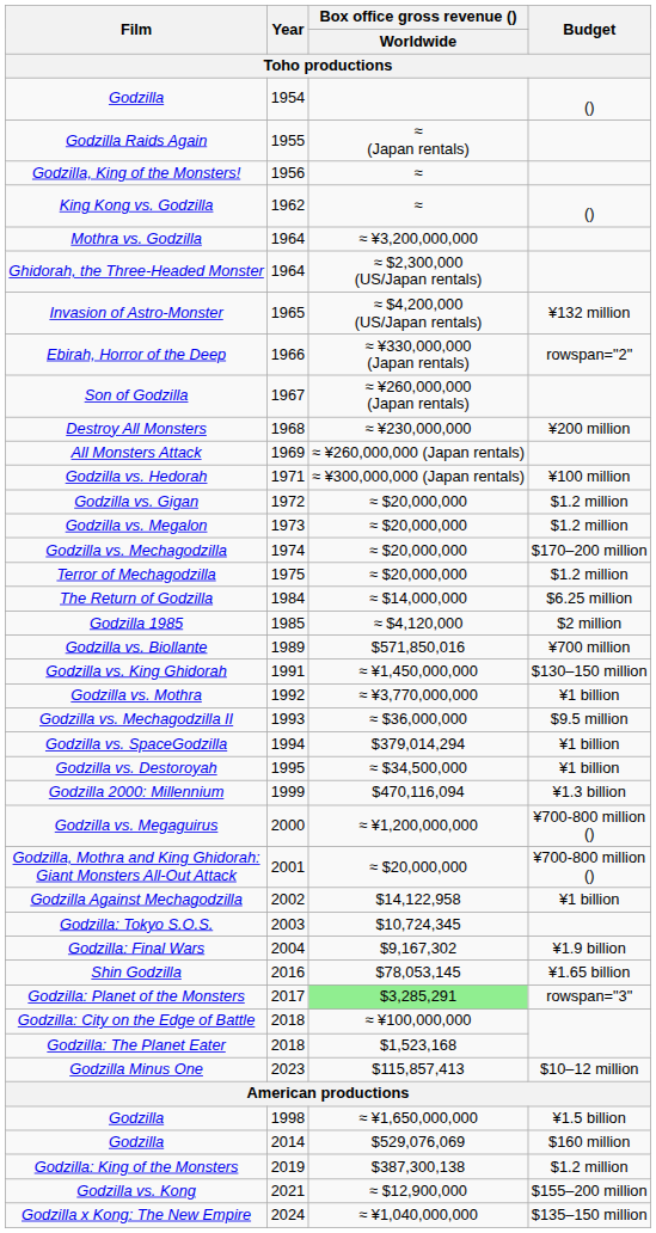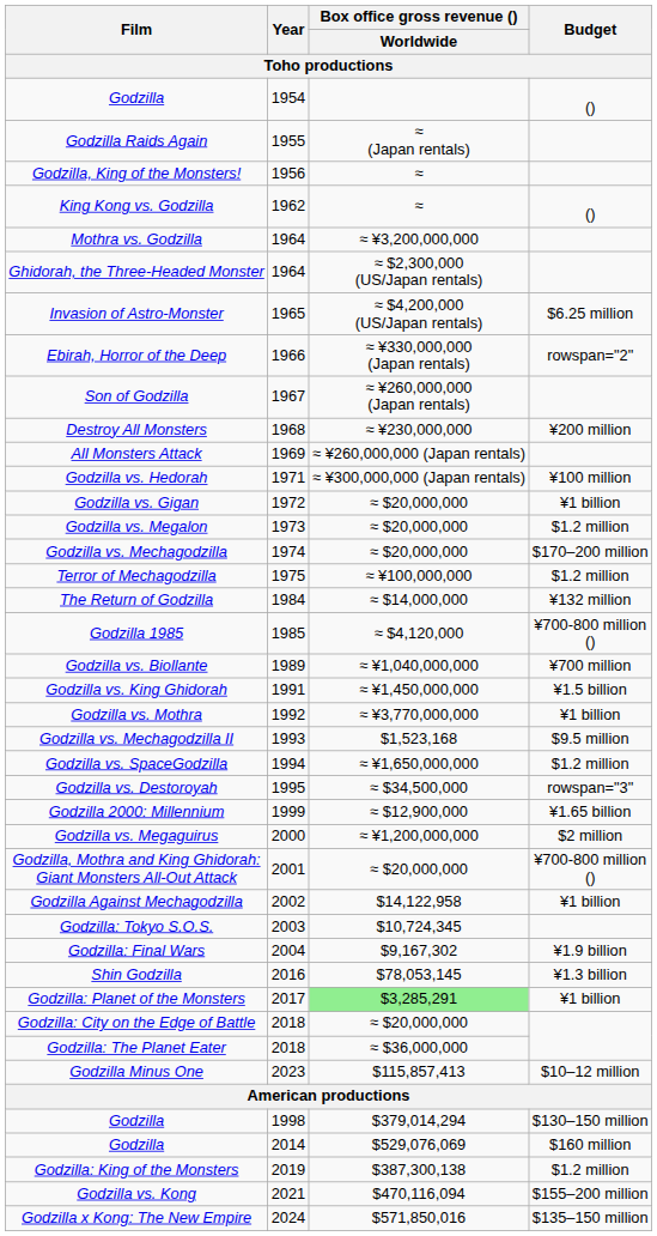Invasion of Astro-Monster | Budget: ¥132 million -> $6.25 million
Godzilla vs. Gigan | Budget: $1.2 million -> ¥1 billion
Terror of Mechagodzilla | Box office gross revenue () / Worldwide: ≈ $20,000,000 -> ≈ ¥100,000,000
The Return of Godzilla | Budget: $6.25 million -> ¥132 million
Godzilla 1985 | Budget: $2 million -> ¥700-800 million ()
Godzilla vs. Biollante | Box office gross revenue () / Worldwide: $571,850,016 -> ≈ ¥1,040,000,000
Godzilla vs. King Ghidorah | Budget: $130–150 million -> ¥1.5 billion
Godzilla vs. Mechagodzilla II | Box office gross revenue () / Worldwide: ≈ $36,000,000 -> $1,523,168
Godzilla vs. SpaceGodzilla | Box office gross revenue () / Worldwide: $379,014,294 -> ≈ ¥1,650,000,000
Godzilla vs. SpaceGodzilla | Budget: ¥1 billion -> $1.2 million
Godzilla vs. Destoroyah | Budget: ¥1 billion -> rowspan="3"
Godzilla 2000: Millennium | Box office gross revenue () / Worldwide: $470,116,094 -> ≈ $12,900,000
Godzilla 2000: Millennium | Budget: ¥1.3 billion -> ¥1.65 billion
Godzilla vs. Megaguirus | Budget: ¥700-800 million () -> $2 million
Shin Godzilla | Budget: ¥1.65 billion -> ¥1.3 billion
Godzilla: Planet of the Monsters | Budget: rowspan="3" -> ¥1 billion
Godzilla: City on the Edge of Battle | Box office gross revenue () / Worldwide: ≈ ¥100,000,000 -> ≈ $20,000,000
Godzilla: The Planet Eater | Box office gross revenue () / Worldwide: $1,523,168 -> ≈ $36,000,000
Godzilla / 1998 | Box office gross revenue () / Worldwide: ≈ ¥1,650,000,000 -> $379,014,294
Godzilla / 1998 | Budget: ¥1.5 billion -> $130–150 million
Godzilla vs. Kong | Box office gross revenue () / Worldwide: ≈ $12,900,000 -> $470,116,094
Godzilla x Kong: The New Empire | Box office gross revenue () / Worldwide: ≈ ¥1,040,000,000 -> $571,850,016
